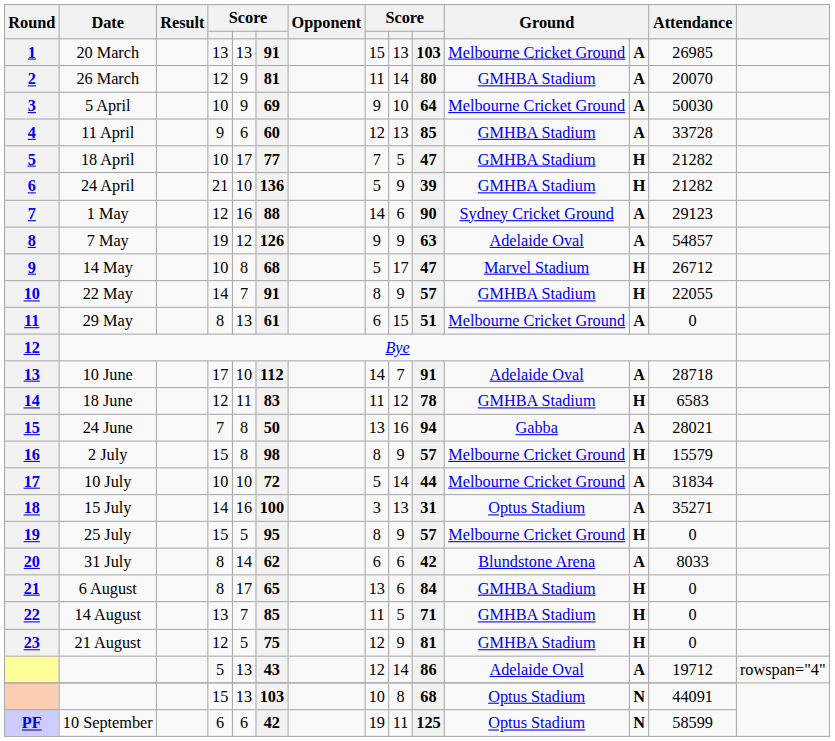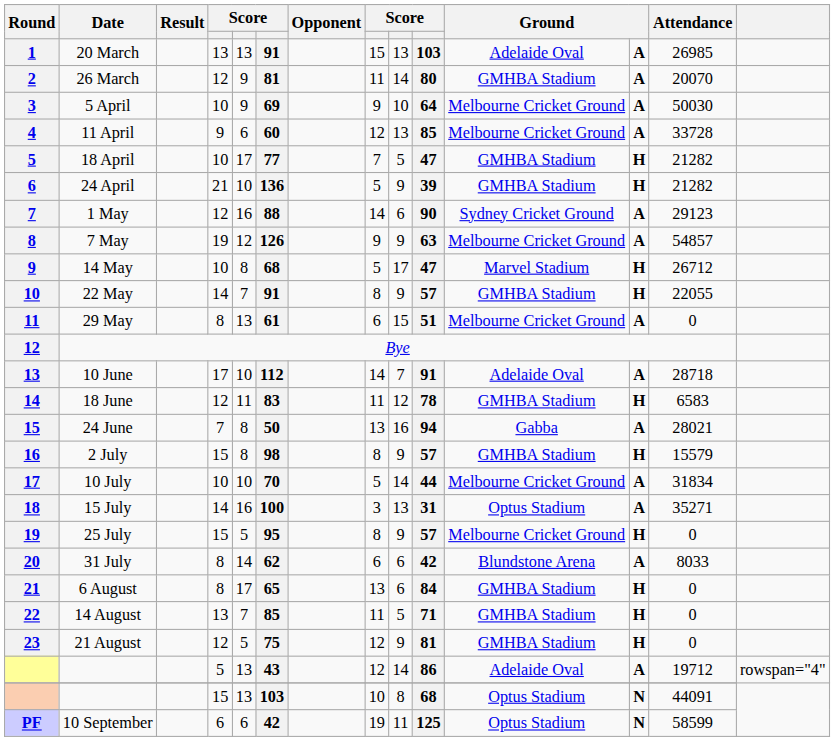20 March | column 11: Melbourne Cricket Ground -> Adelaide Oval
11 April | column 11: GMHBA Stadium -> Melbourne Cricket Ground
7 May | column 11: Adelaide Oval -> Melbourne Cricket Ground
2 July | column 11: Melbourne Cricket Ground -> GMHBA Stadium
10 July | column 6: 72 -> 70
